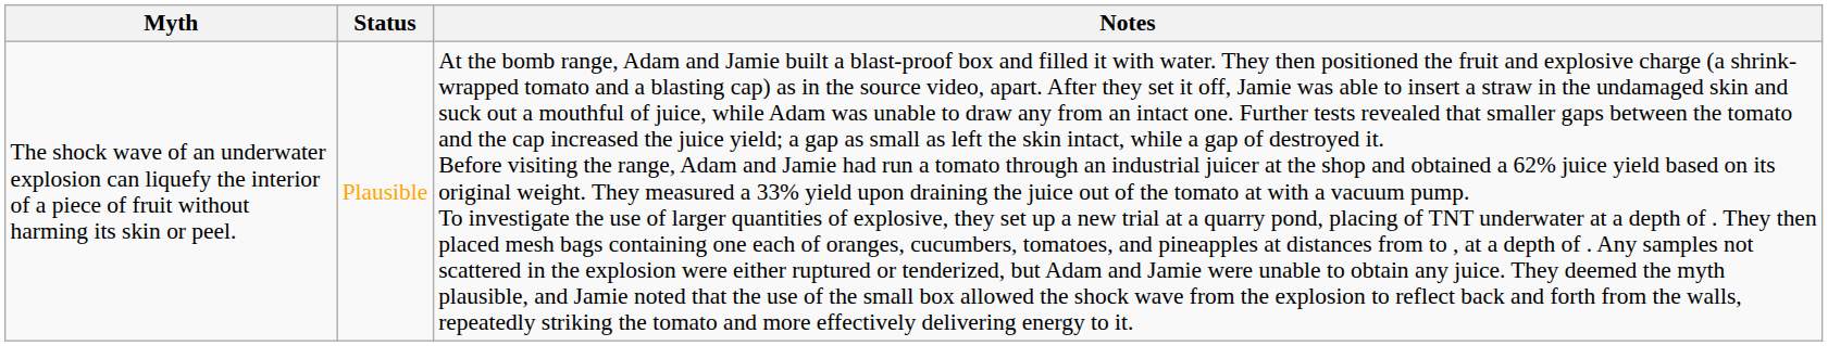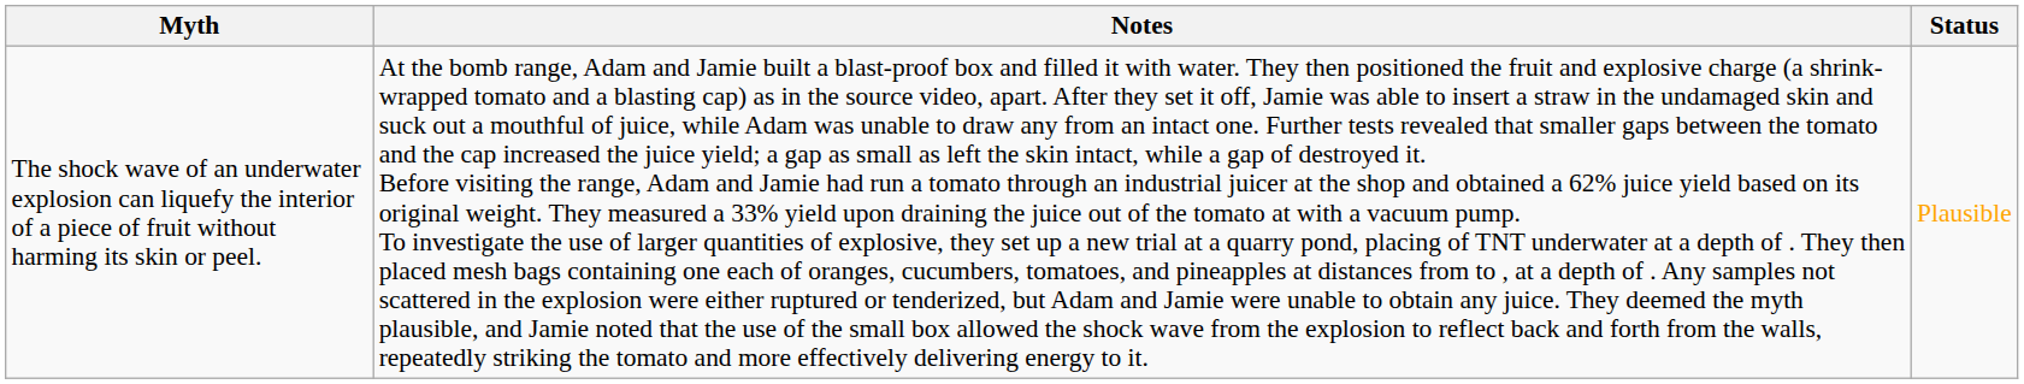columns swapped: Status <-> Notes
